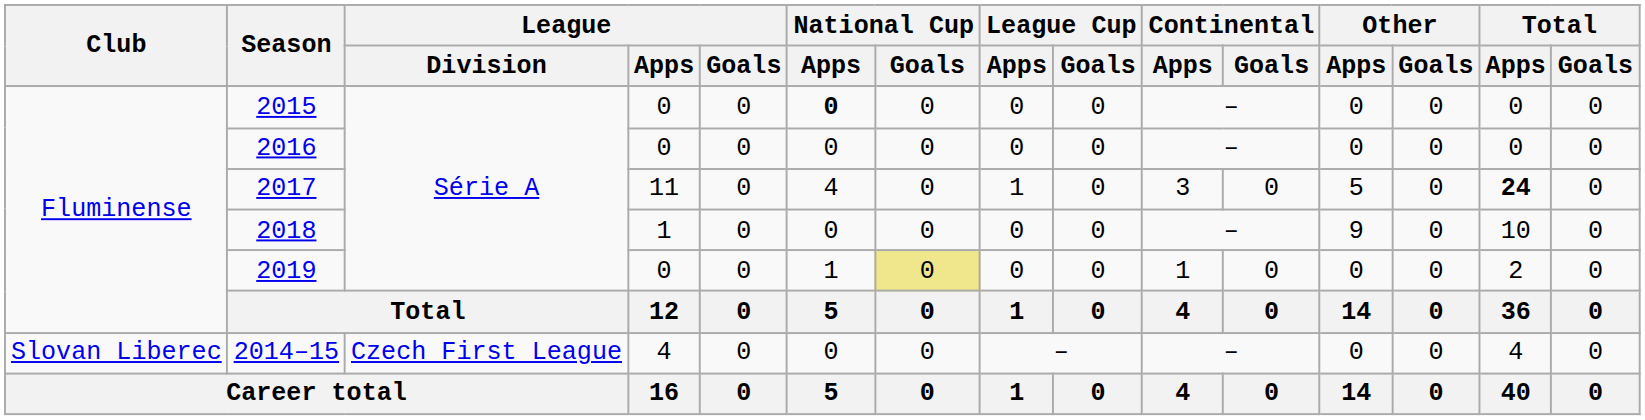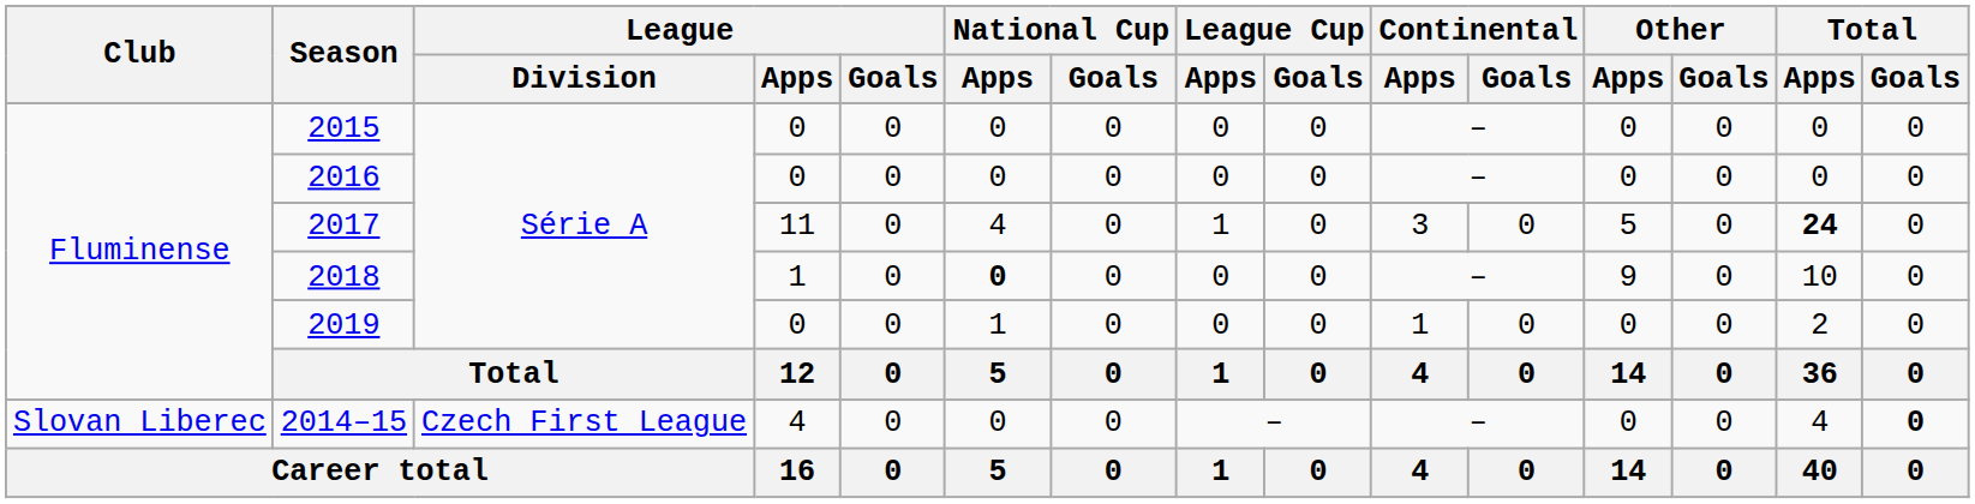2015 | National Cup / Apps: bold -> normal
2018 | National Cup / Apps: normal -> bold
2019 | National Cup / Goals: khaki background -> no background
2014–15 | Total / Goals: normal -> bold
